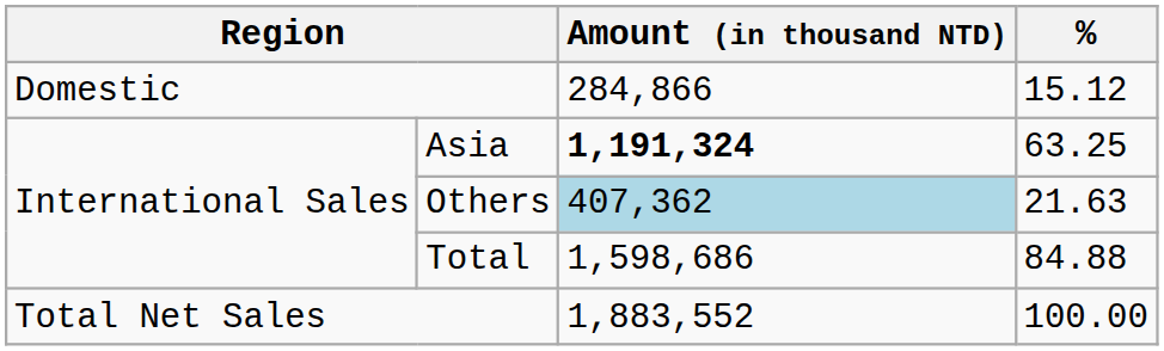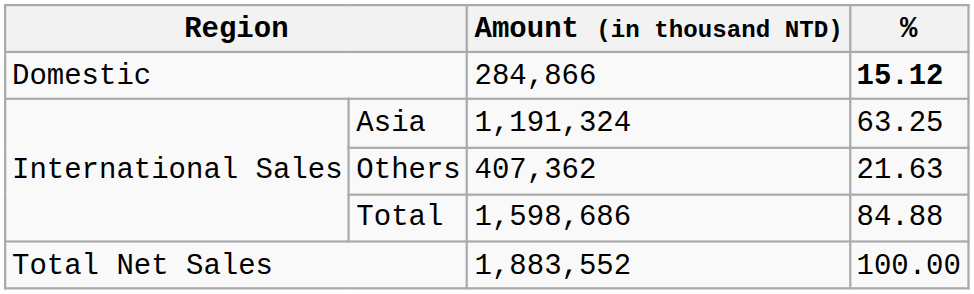Domestic | %: normal -> bold
Asia | Amount (in thousand NTD): bold -> normal
Others | Amount (in thousand NTD): lightblue background -> no background
